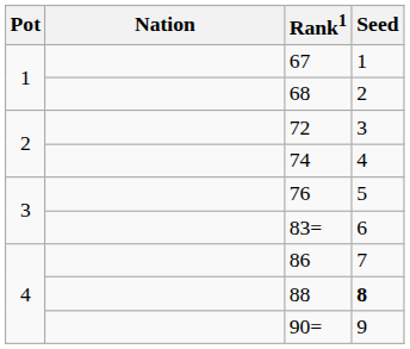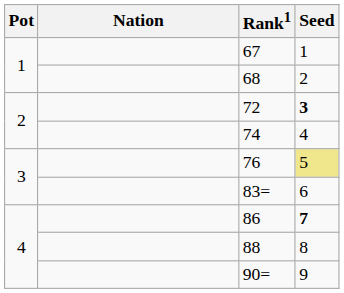72 | Seed: normal -> bold
76 | Seed: no background -> khaki background
86 | Seed: normal -> bold
88 | Seed: bold -> normal
